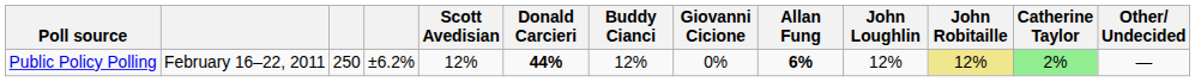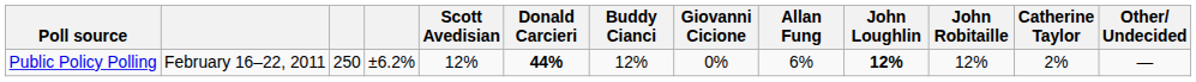Public Policy Polling | Allan Fung: bold -> normal
Public Policy Polling | John Loughlin: normal -> bold
Public Policy Polling | John Robitaille: khaki background -> no background
Public Policy Polling | Catherine Taylor: lightgreen background -> no background
